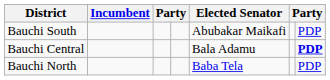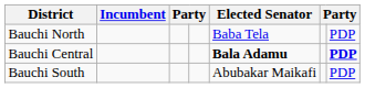rows swapped: Bauchi North <-> Bauchi South
Bauchi Central | Elected Senator: normal -> bold
